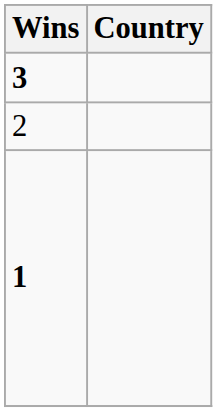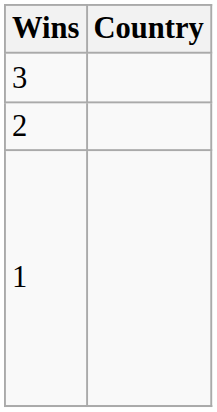3 | Wins: bold -> normal
1 | Wins: bold -> normal
